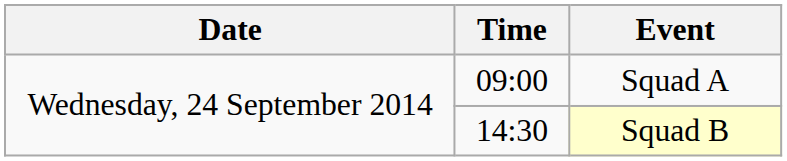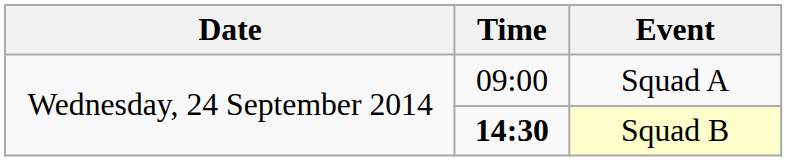Squad B | Time: normal -> bold
